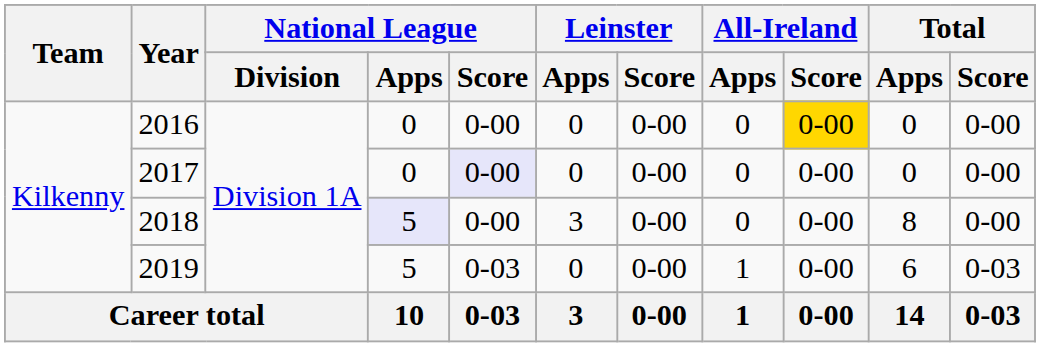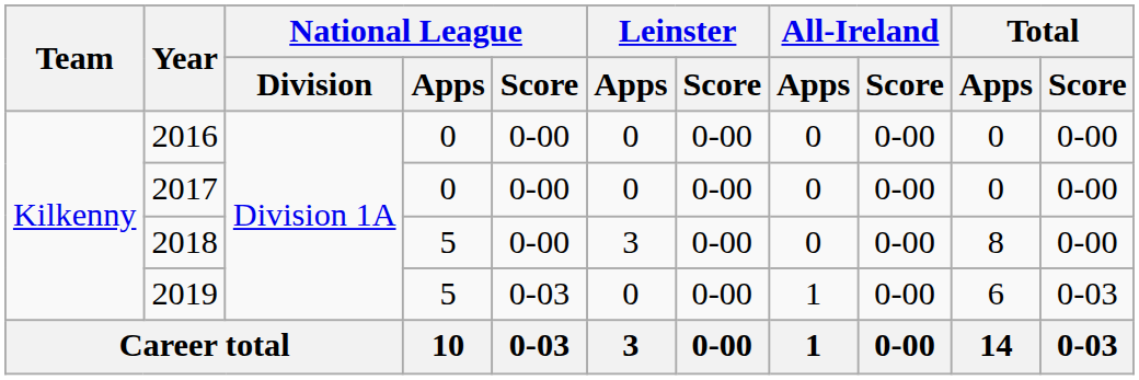2016 | All-Ireland / Score: gold background -> no background
2017 | National League / Score: lavender background -> no background
2018 | National League / Apps: lavender background -> no background
